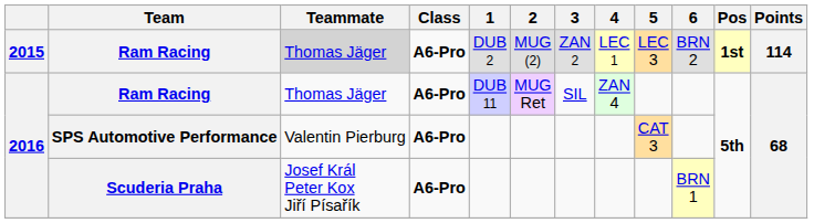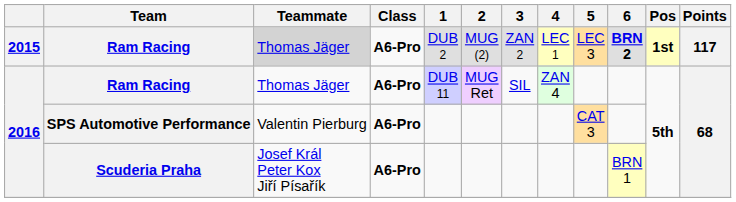2015 / Ram Racing | 6: normal -> bold
2015 / Ram Racing | Points: 114 -> 117
